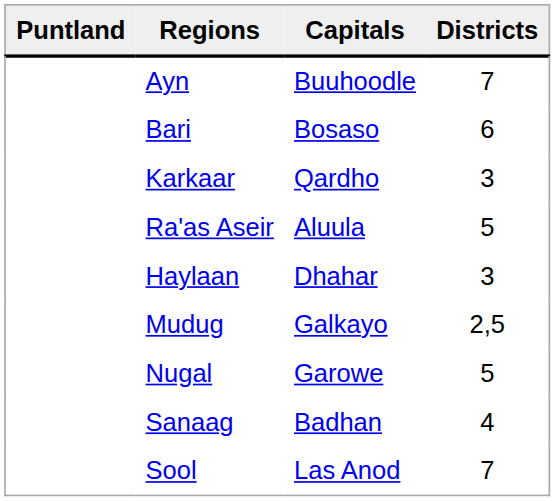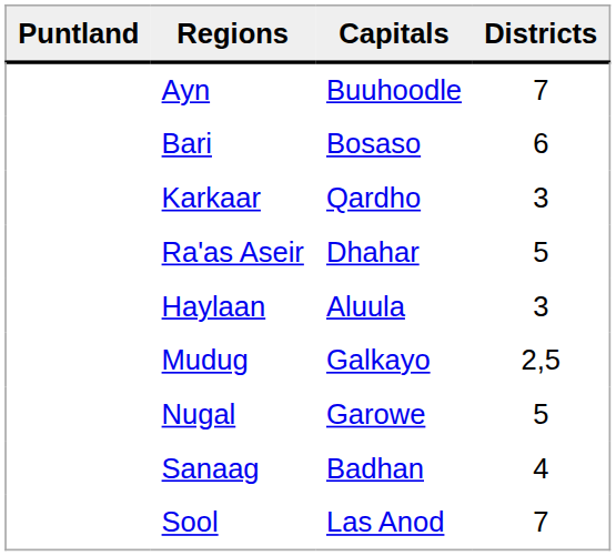Ra'as Aseir | Capitals: Aluula -> Dhahar
Haylaan | Capitals: Dhahar -> Aluula
